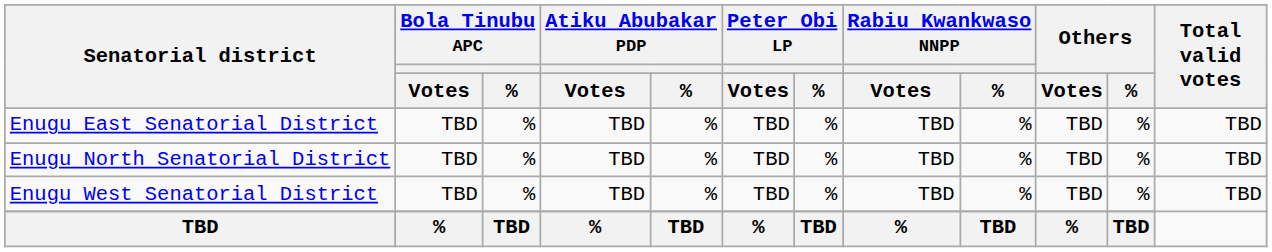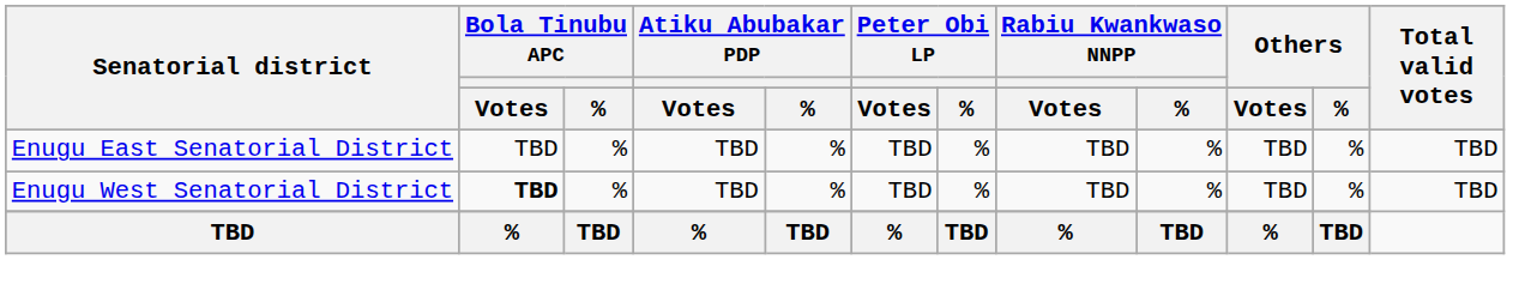- row: Enugu North Senatorial District | TBD | % | TBD | % | TBD | % | TBD | % | TBD | % | TBD
Enugu West Senatorial District | Bola Tinubu APC / Votes: normal -> bold
